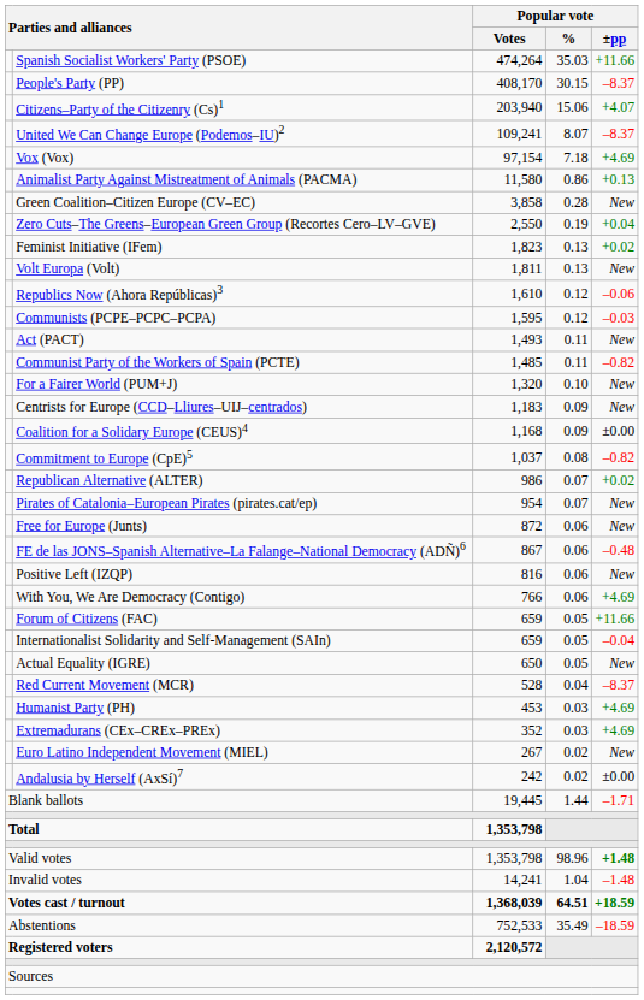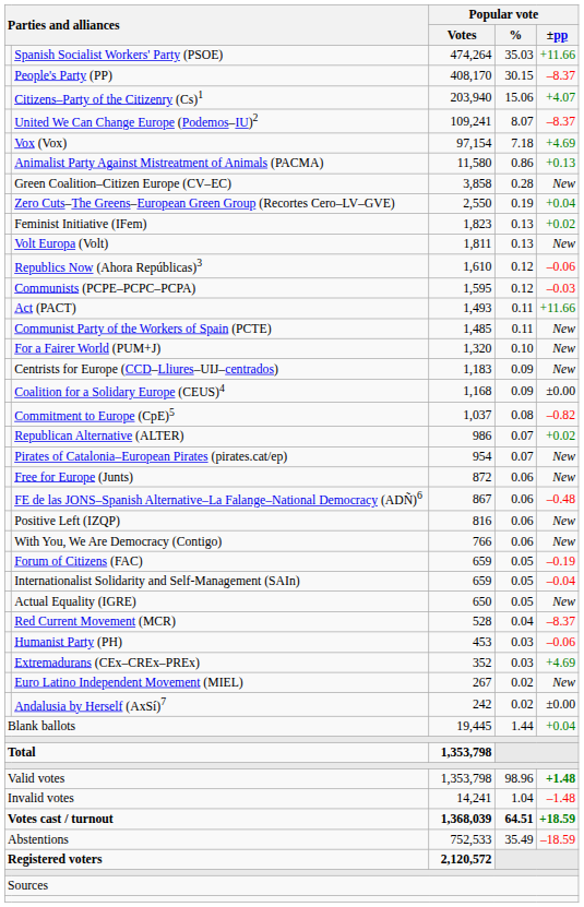Act (PACT) | Popular vote / ±pp: New -> +11.66
Communist Party of the Workers of Spain (PCTE) | Popular vote / ±pp: –0.82 -> New
With You, We Are Democracy (Contigo) | Popular vote / ±pp: +4.69 -> New
Forum of Citizens (FAC) | Popular vote / ±pp: +11.66 -> –0.19
Humanist Party (PH) | Popular vote / ±pp: +4.69 -> –0.06
Blank ballots | Popular vote / ±pp: –1.71 -> +0.04
